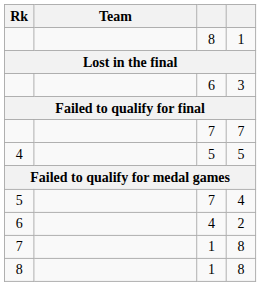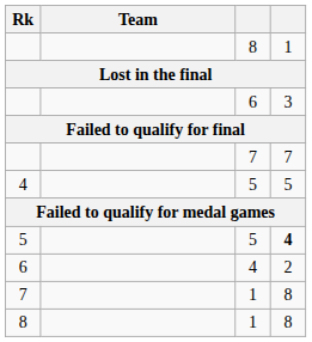row 9 | column 3: 7 -> 5
row 9 | column 4: normal -> bold
